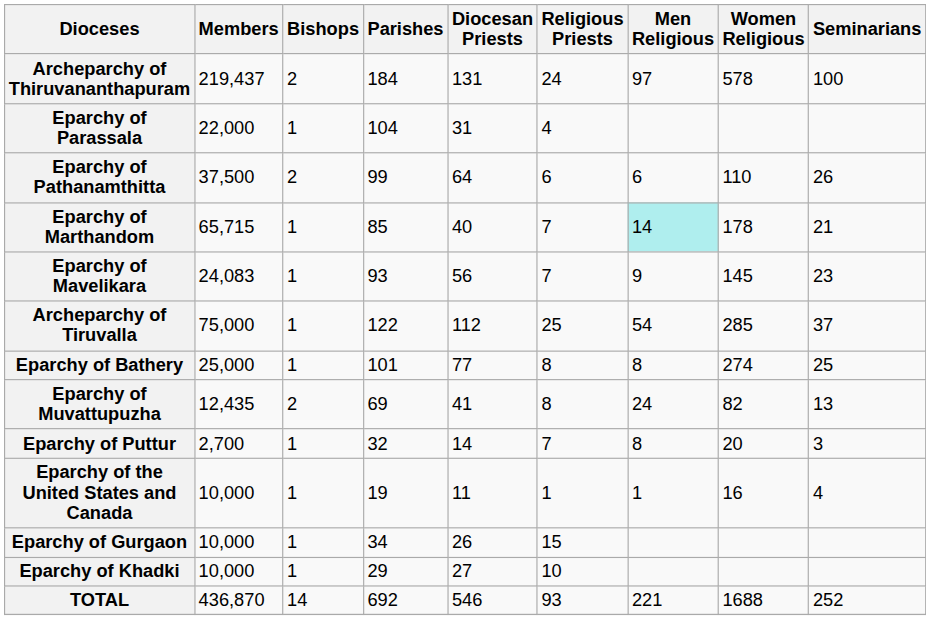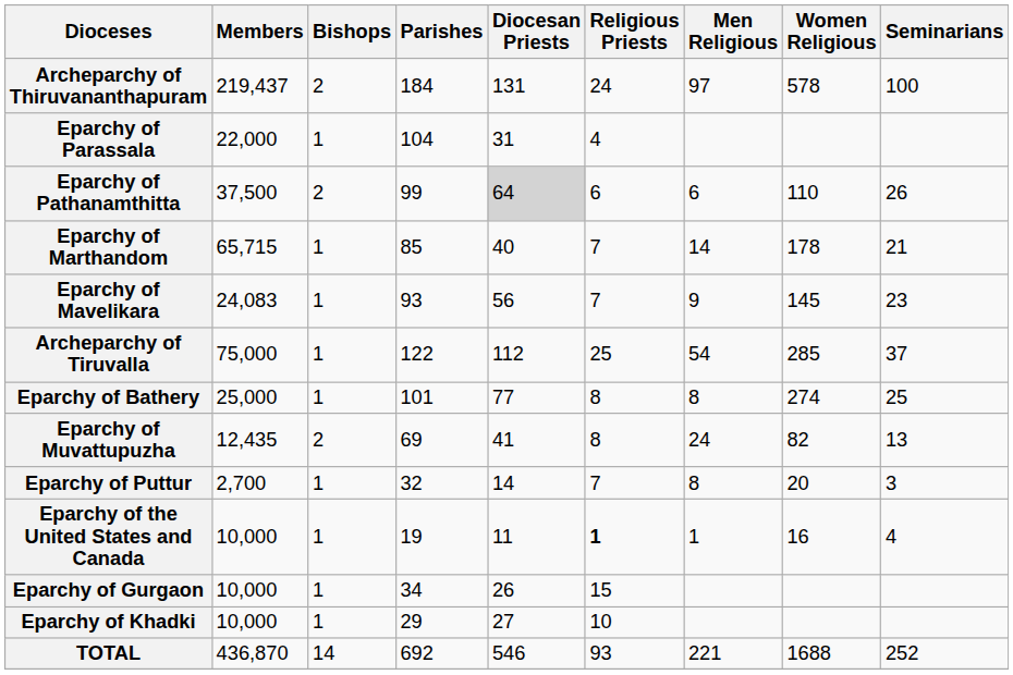Eparchy of Pathanamthitta | Diocesan Priests: no background -> lightgrey background
Eparchy of Marthandom | Men Religious: paleturquoise background -> no background
Eparchy of the United States and Canada | Religious Priests: normal -> bold
